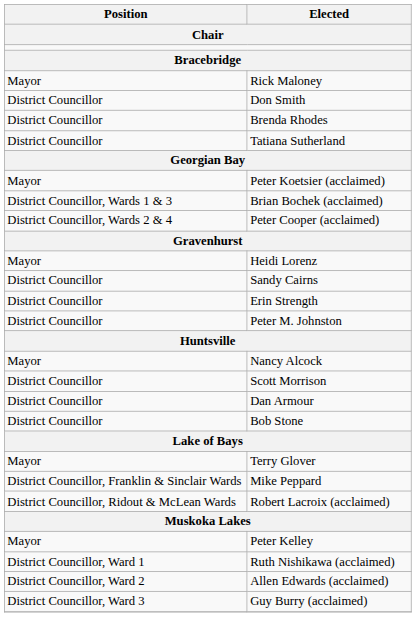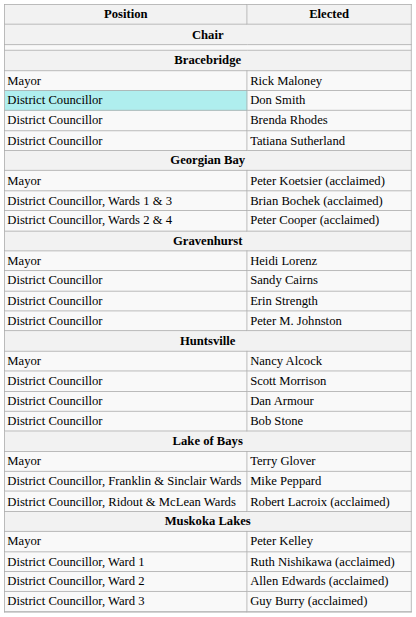Don Smith | Position: no background -> paleturquoise background
